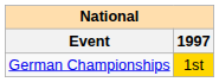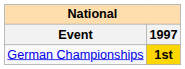German Championships | 1997: normal -> bold
